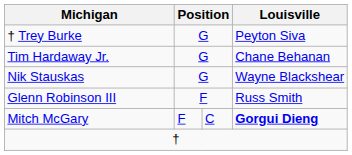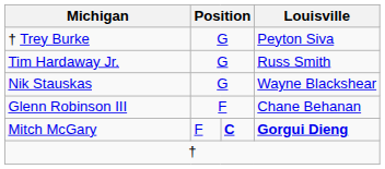Tim Hardaway Jr. | Louisville: Chane Behanan -> Russ Smith
Glenn Robinson III | Louisville: Russ Smith -> Chane Behanan
Mitch McGary | column 3: normal -> bold
